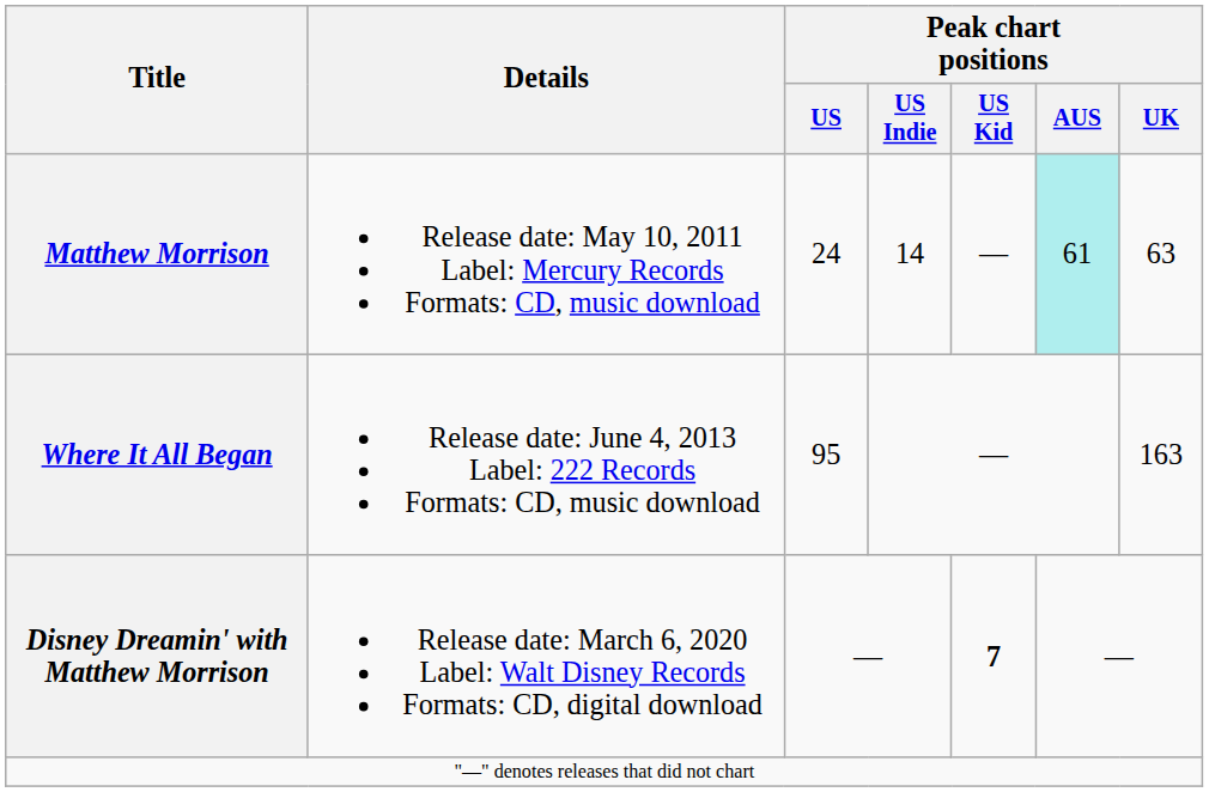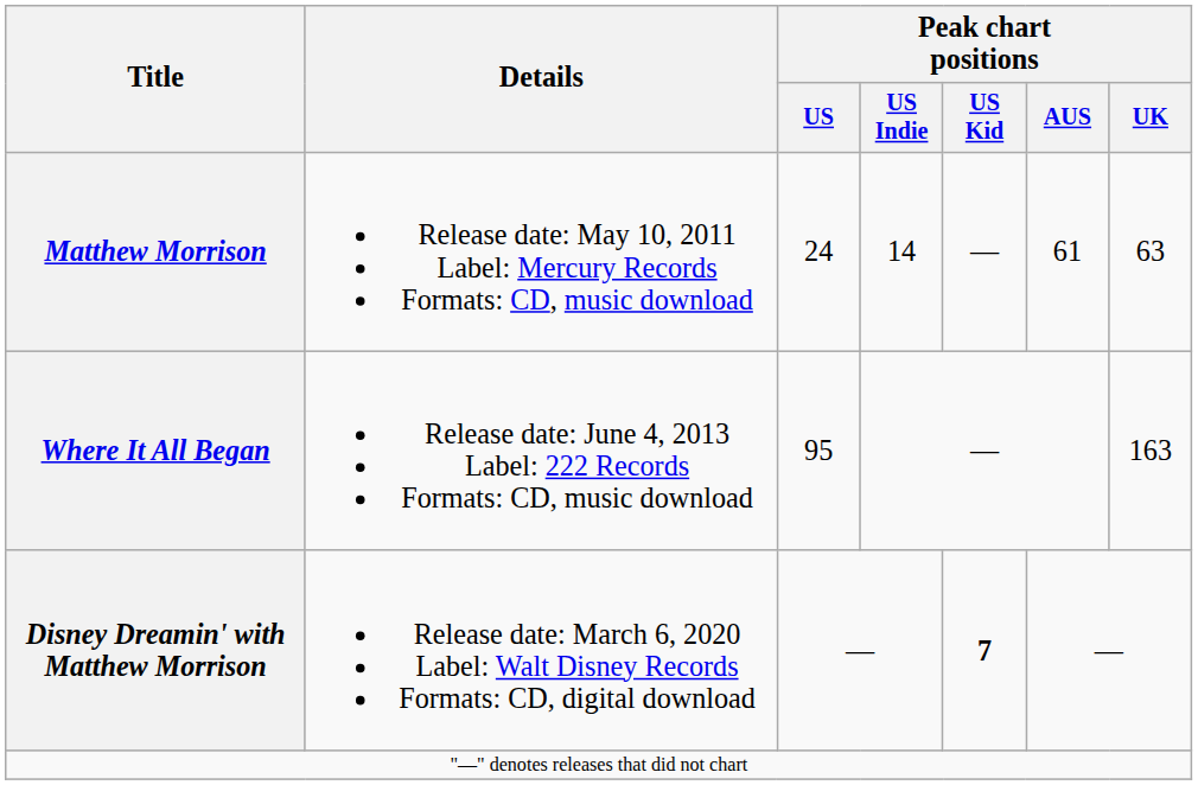Matthew Morrison | Peak chart positions / AUS: paleturquoise background -> no background
